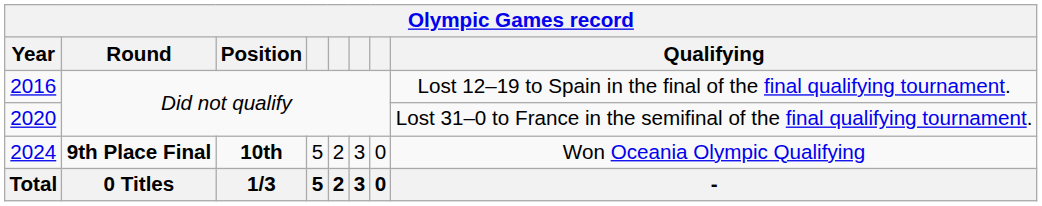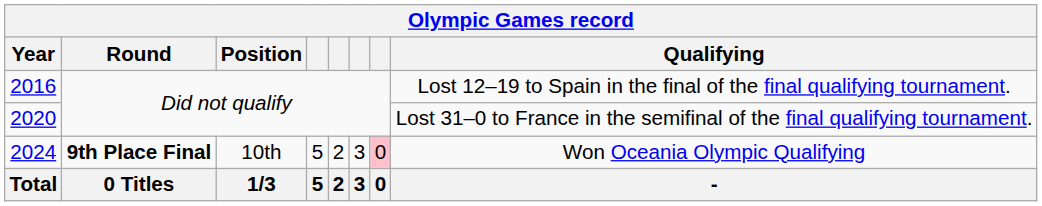2024 | Position: bold -> normal
2024 | column 7: no background -> pink background
